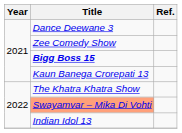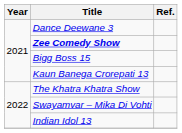Zee Comedy Show | Title: normal -> bold
Bigg Boss 15 | Title: bold -> normal
Swayamvar – Mika Di Vohti | Title: lightsalmon background -> no background
